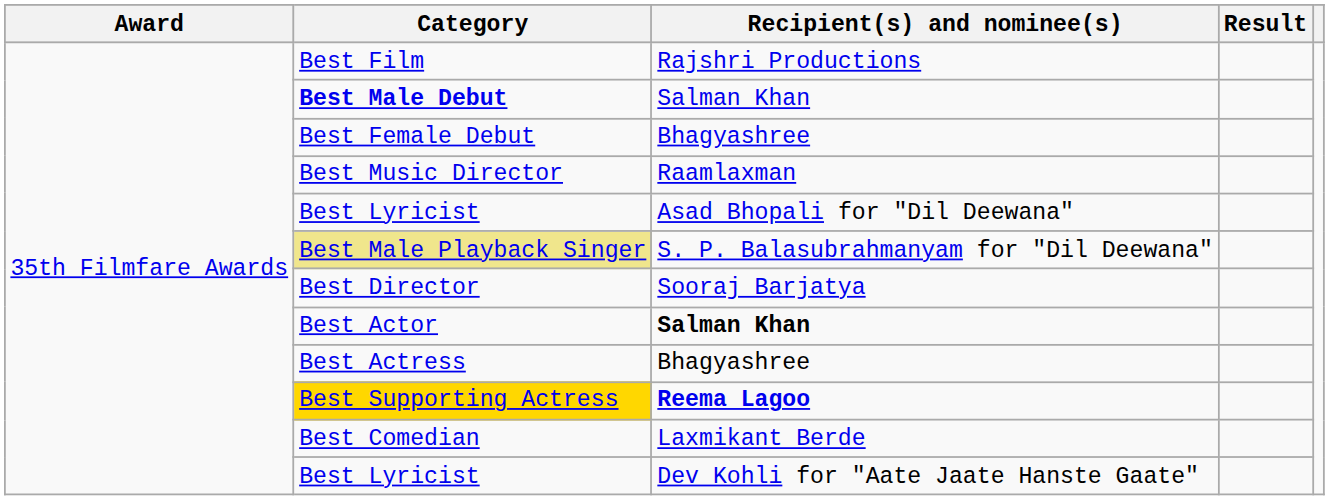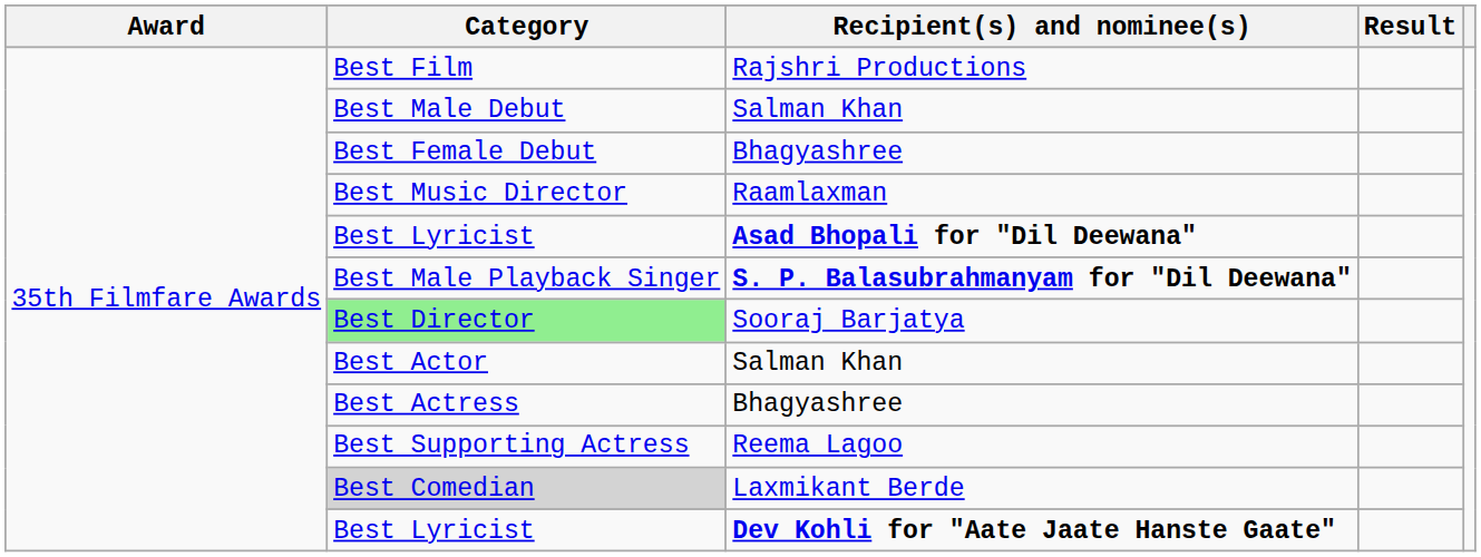Best Male Debut | Category: bold -> normal
Best Lyricist / Asad Bhopali for "Dil Deewana" | Recipient(s) and nominee(s): normal -> bold
Best Male Playback Singer | Category: khaki background -> no background
Best Male Playback Singer | Recipient(s) and nominee(s): normal -> bold
Best Director | Category: no background -> lightgreen background
Best Actor | Recipient(s) and nominee(s): bold -> normal
Best Supporting Actress | Category: gold background -> no background
Best Supporting Actress | Recipient(s) and nominee(s): bold -> normal
Best Comedian | Category: no background -> lightgrey background
Best Lyricist / Dev Kohli for "Aate Jaate Hanste Gaate" | Recipient(s) and nominee(s): normal -> bold
